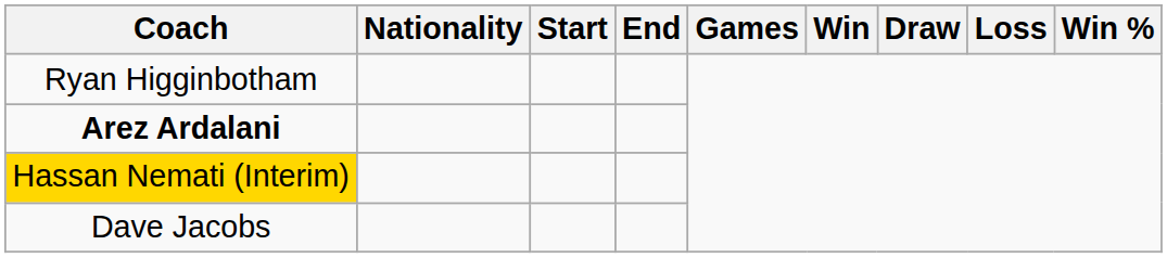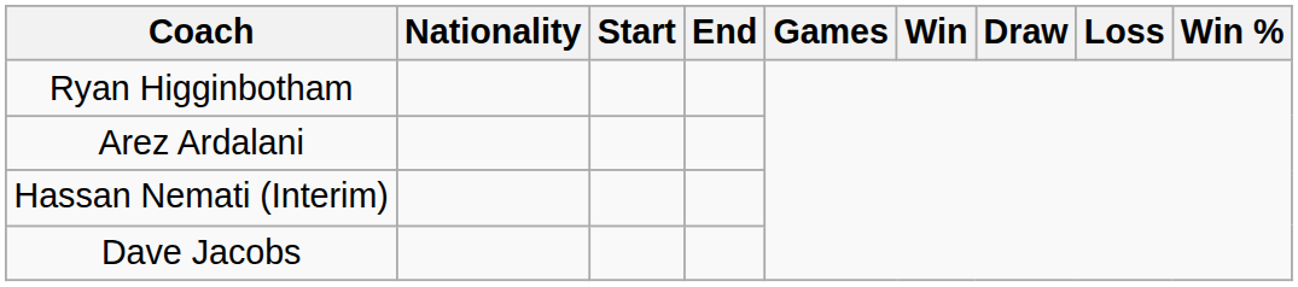Arez Ardalani | Coach: bold -> normal
Hassan Nemati (Interim) | Coach: gold background -> no background
